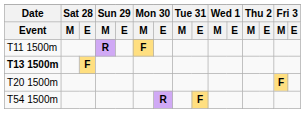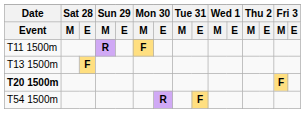T13 1500m | Date / Event: bold -> normal
T20 1500m | Date / Event: normal -> bold
